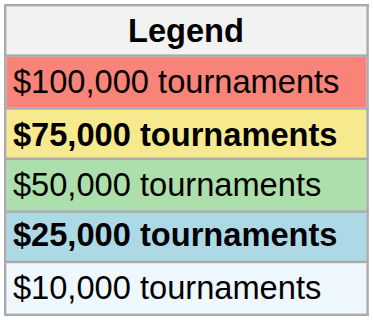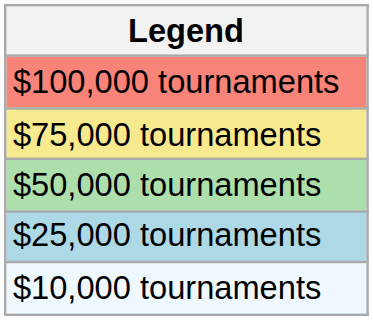row 3 | column 1: bold -> normal
row 5 | column 1: bold -> normal
